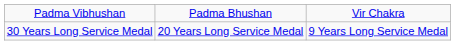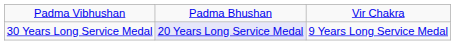30 Years Long Service Medal | column 2: no background -> lavender background
